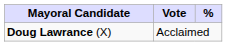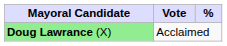Doug Lawrance (X) | Mayoral Candidate: no background -> lightgreen background
